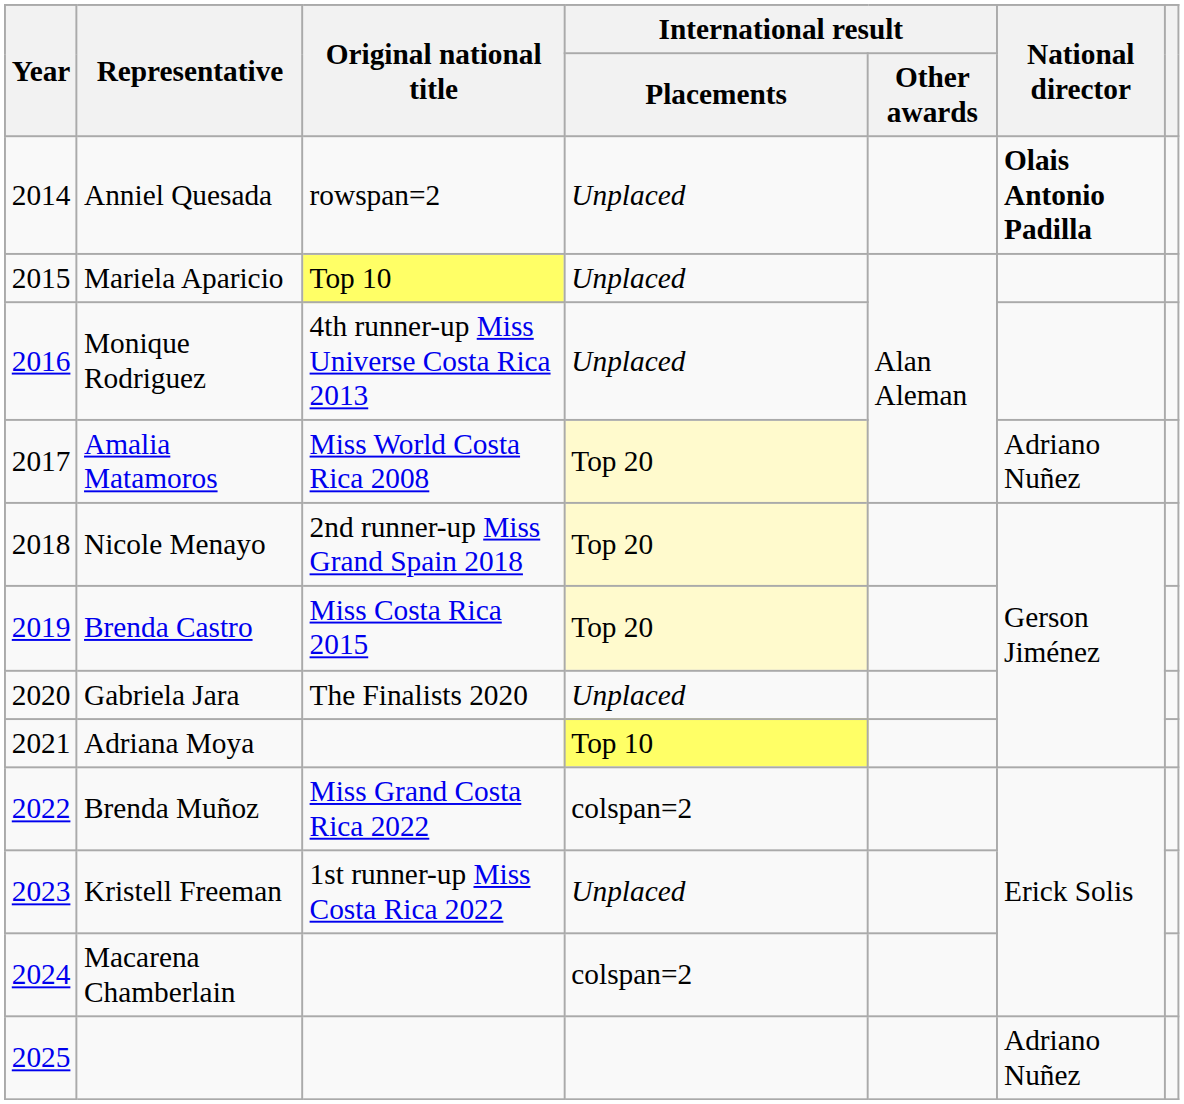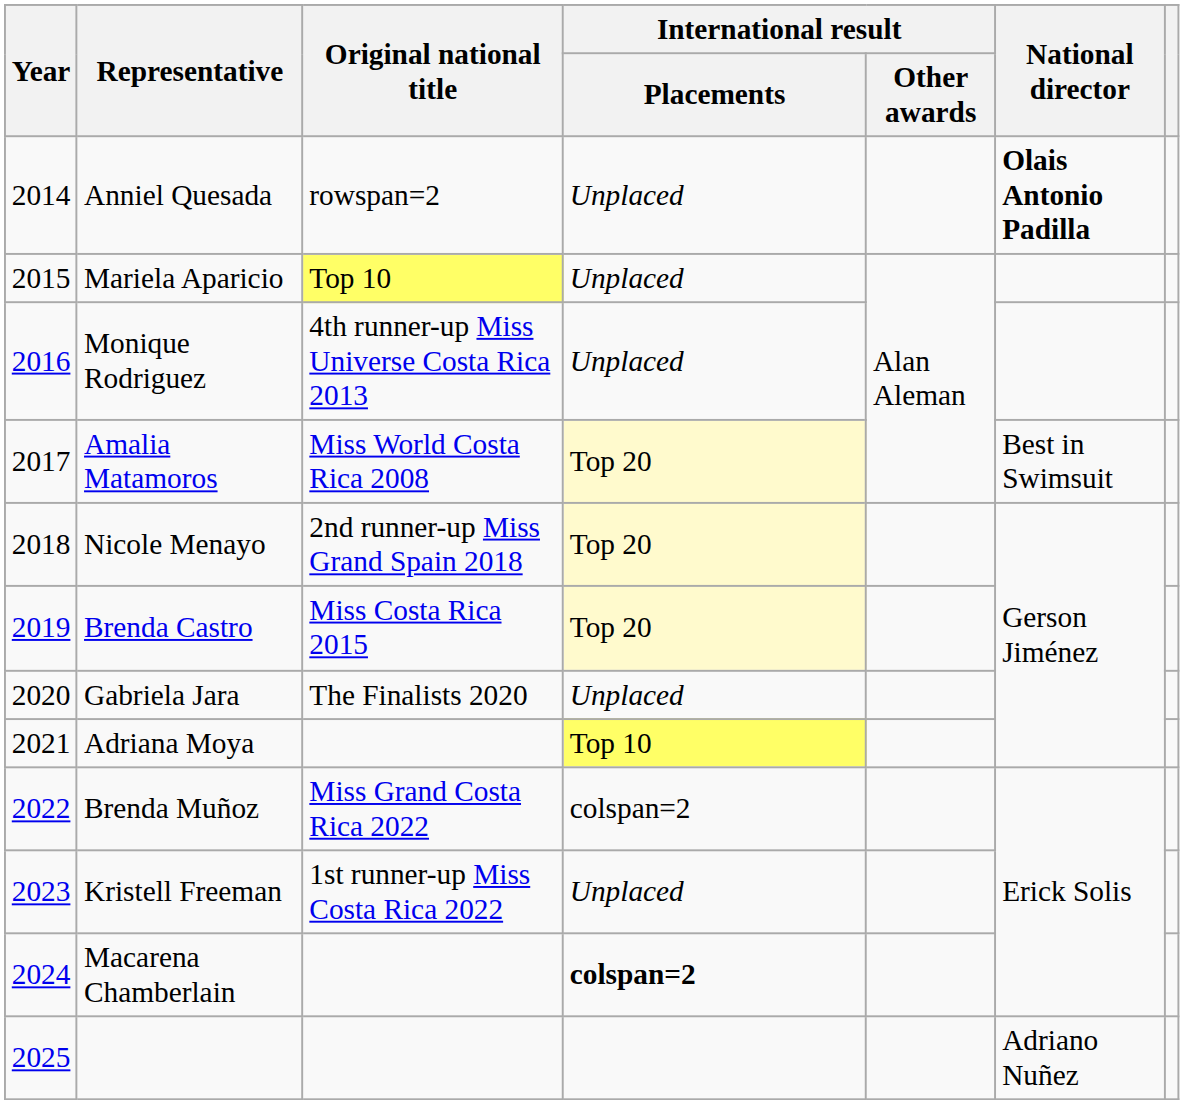Amalia Matamoros | National director: Adriano Nuñez -> Best in Swimsuit
Macarena Chamberlain | International result / Placements: normal -> bold
